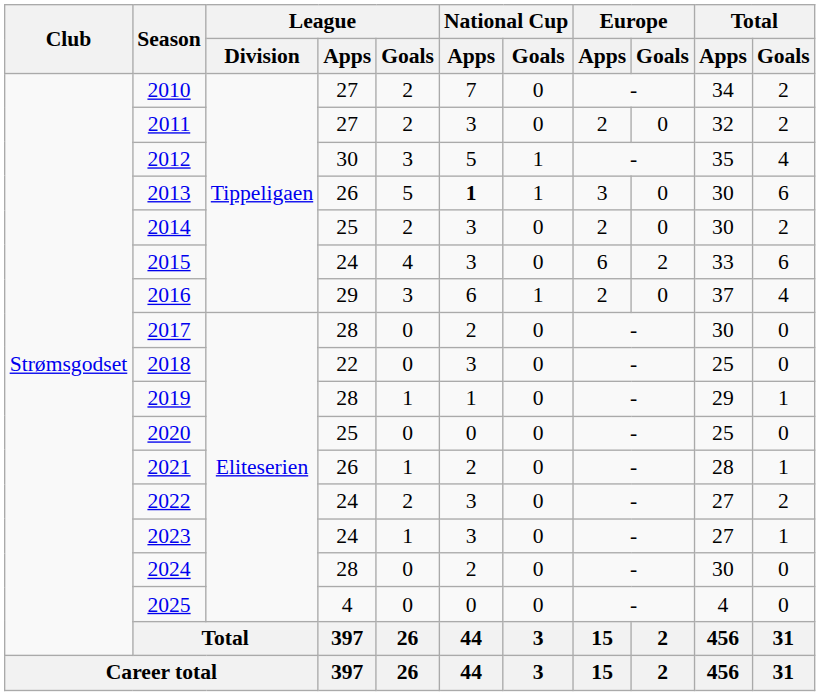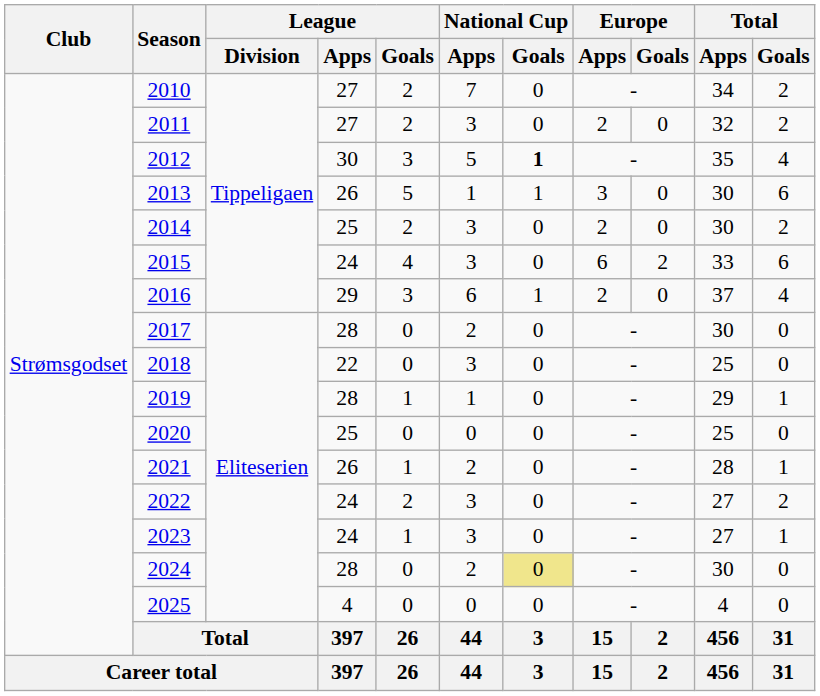2012 | National Cup / Goals: normal -> bold
2013 | National Cup / Apps: bold -> normal
2024 | National Cup / Goals: no background -> khaki background
